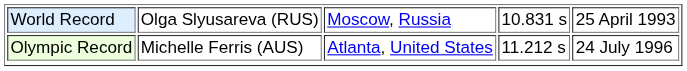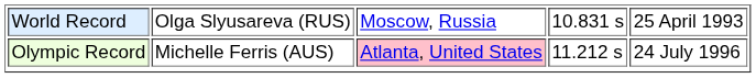Olympic Record | column 3: no background -> pink background
